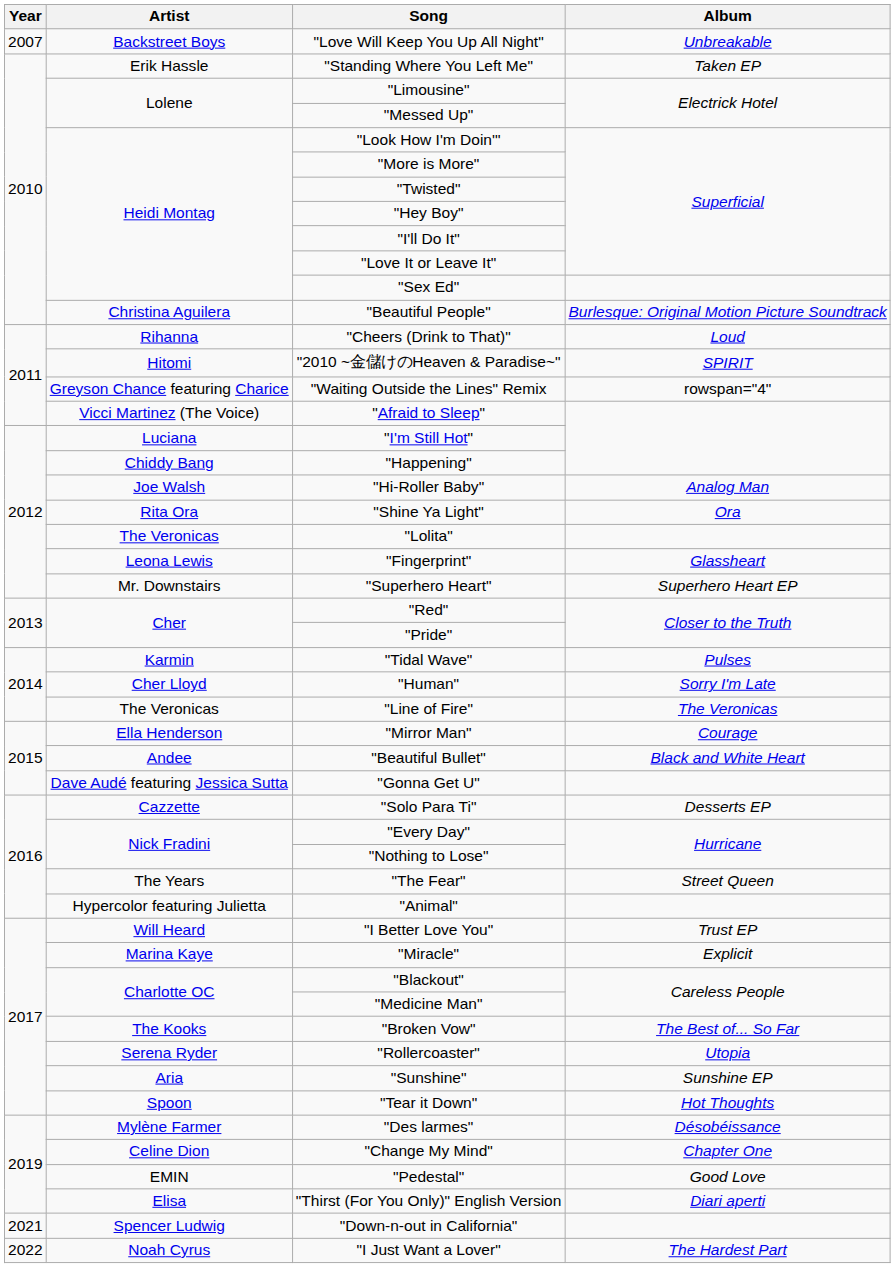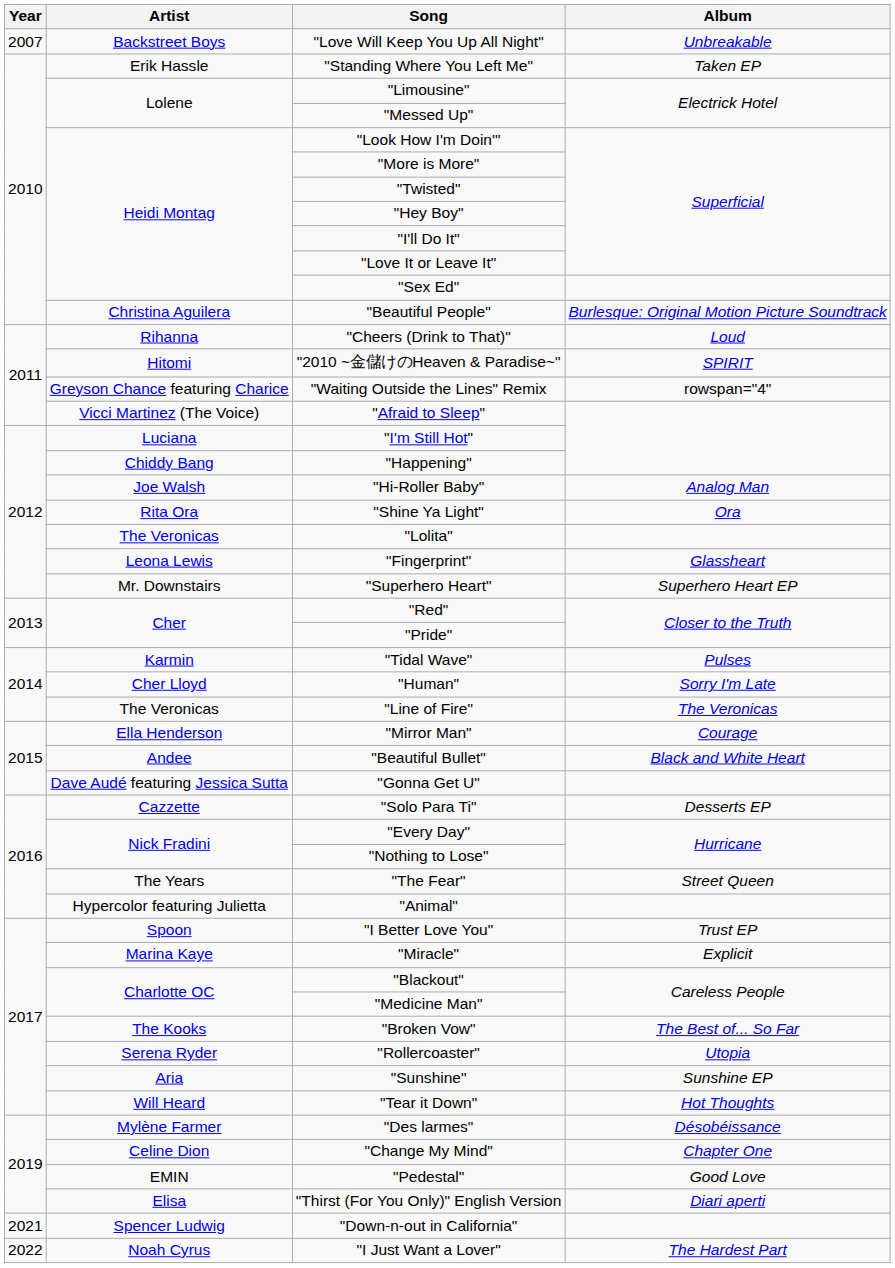"I Better Love You" | Artist: Will Heard -> Spoon
"Tear it Down" | Artist: Spoon -> Will Heard
